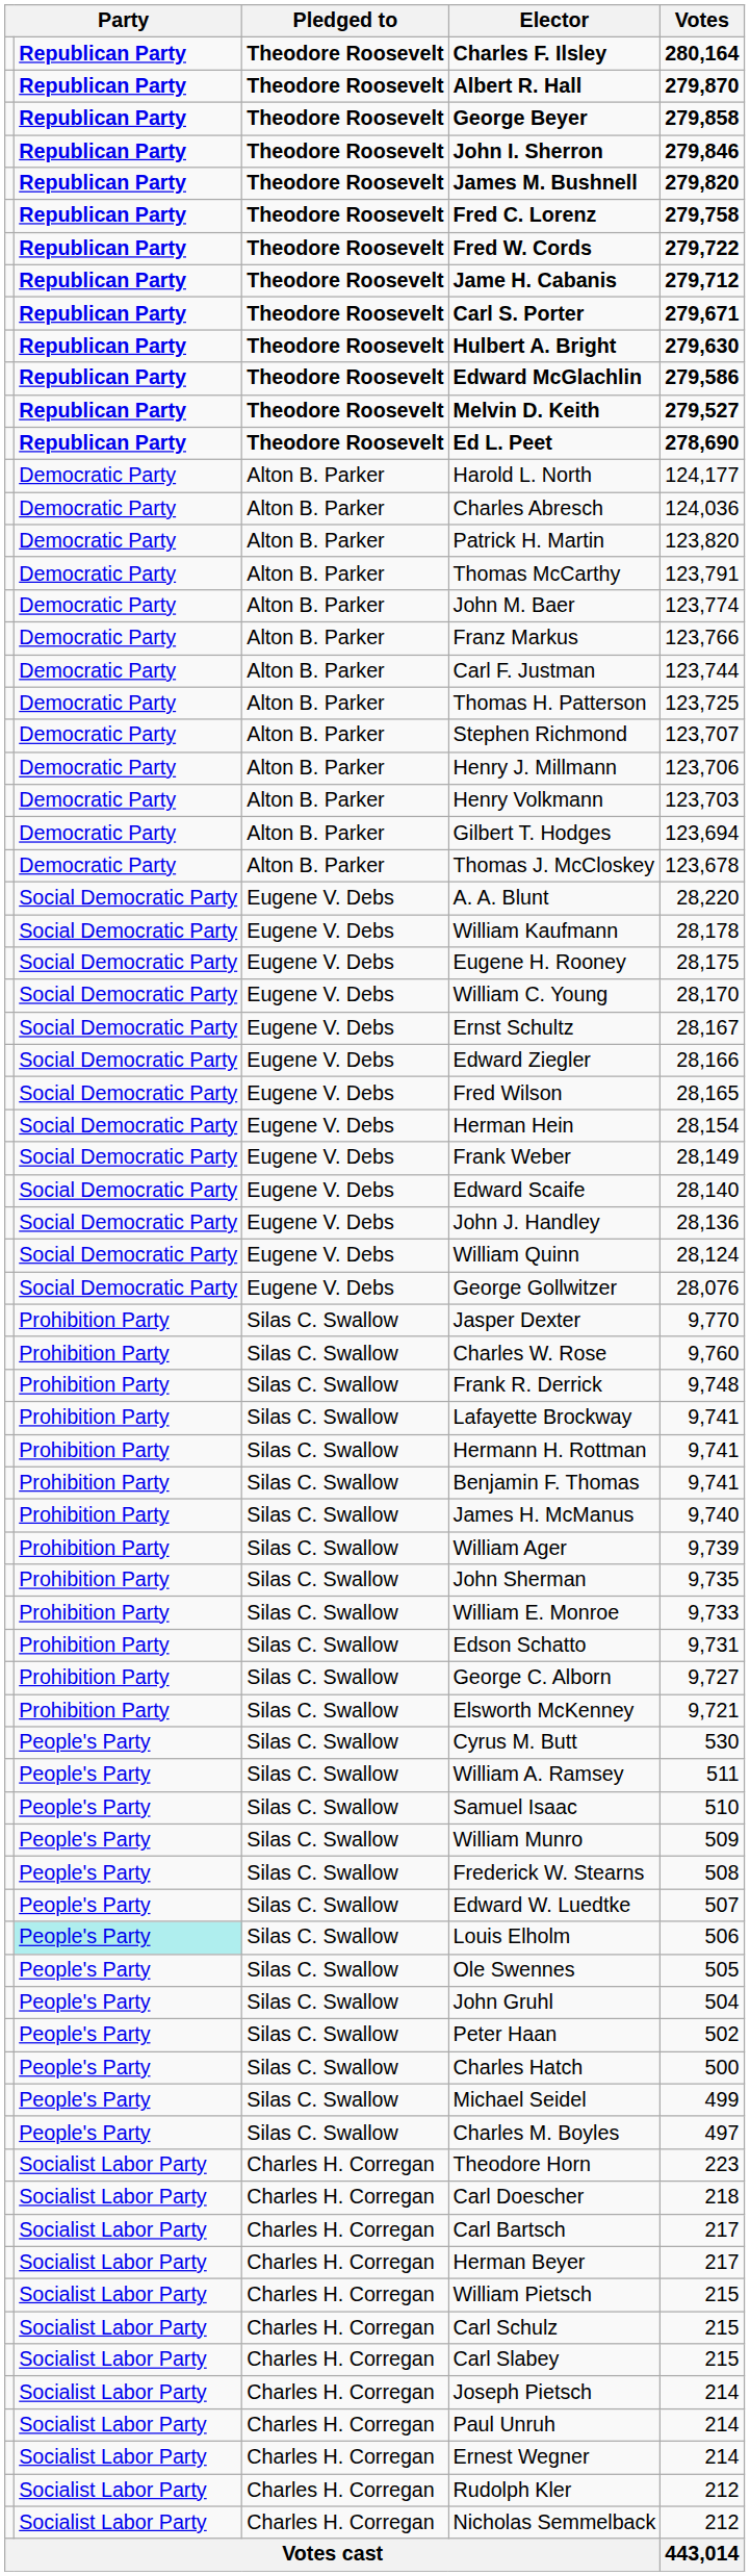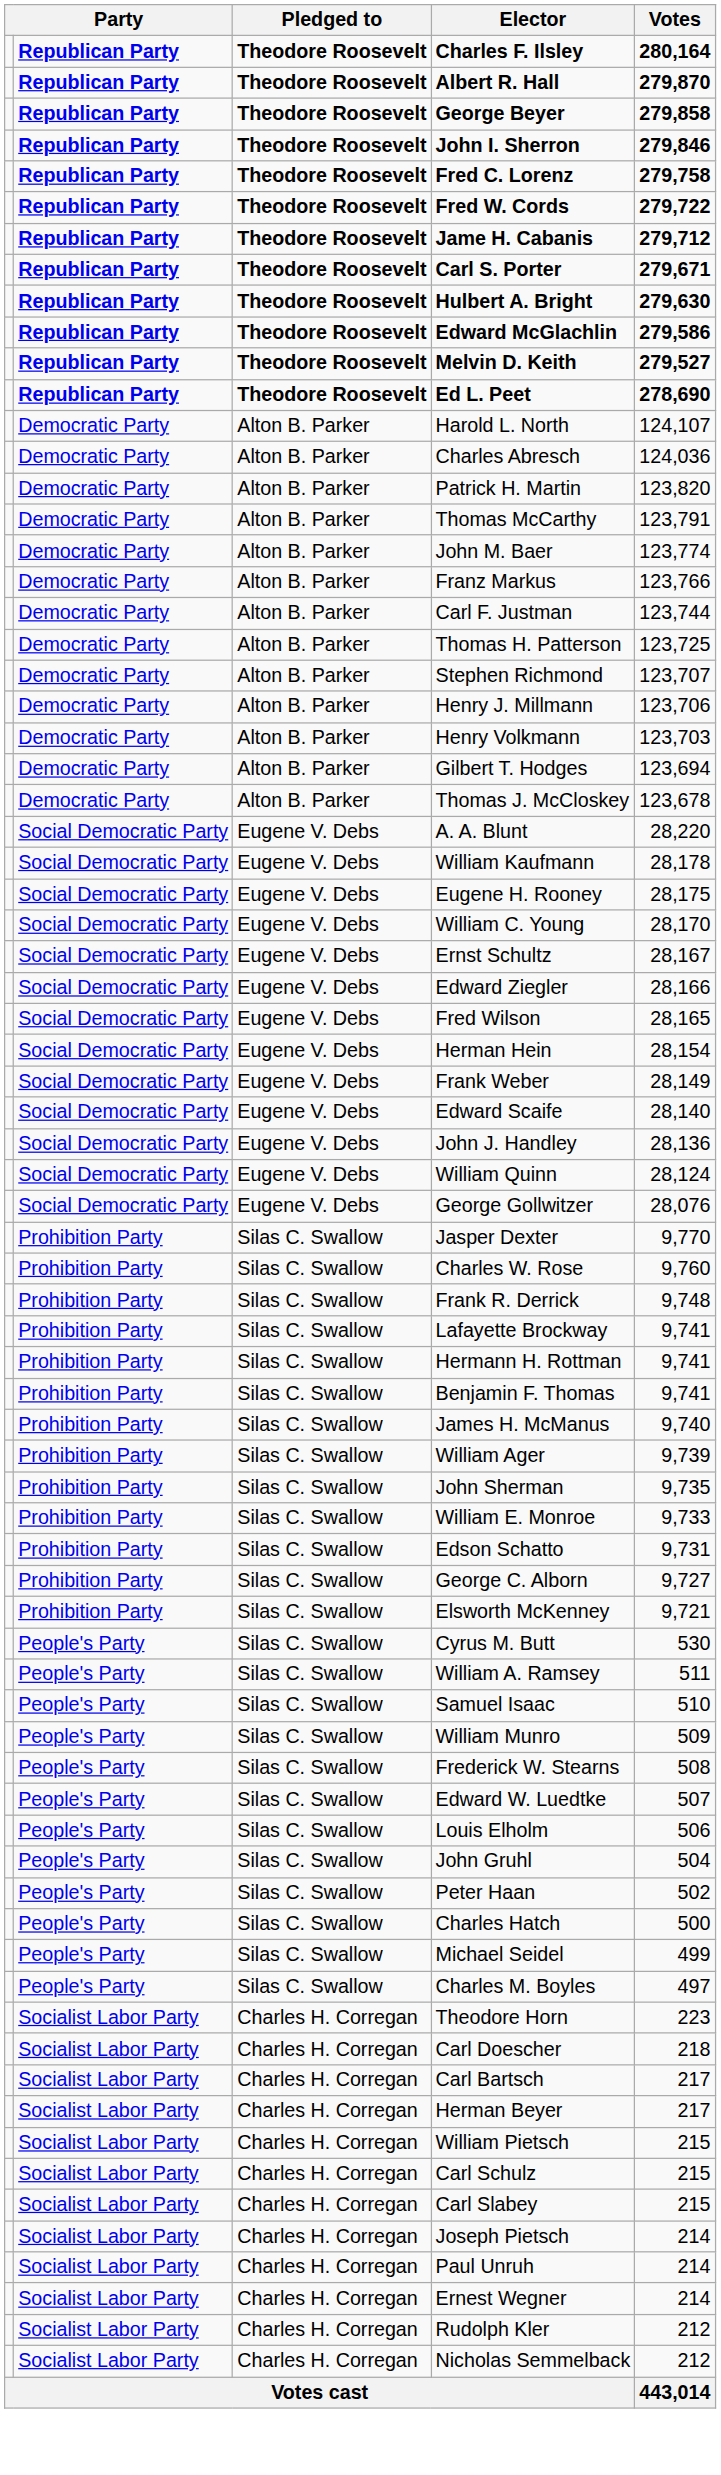- row: Republican Party | Theodore Roosevelt | James M. Bushnell | 279,820
Harold L. North | Votes: 124,177 -> 124,107
Louis Elholm | column 2: paleturquoise background -> no background
- row: People's Party | Silas C. Swallow | Ole Swennes | 505
